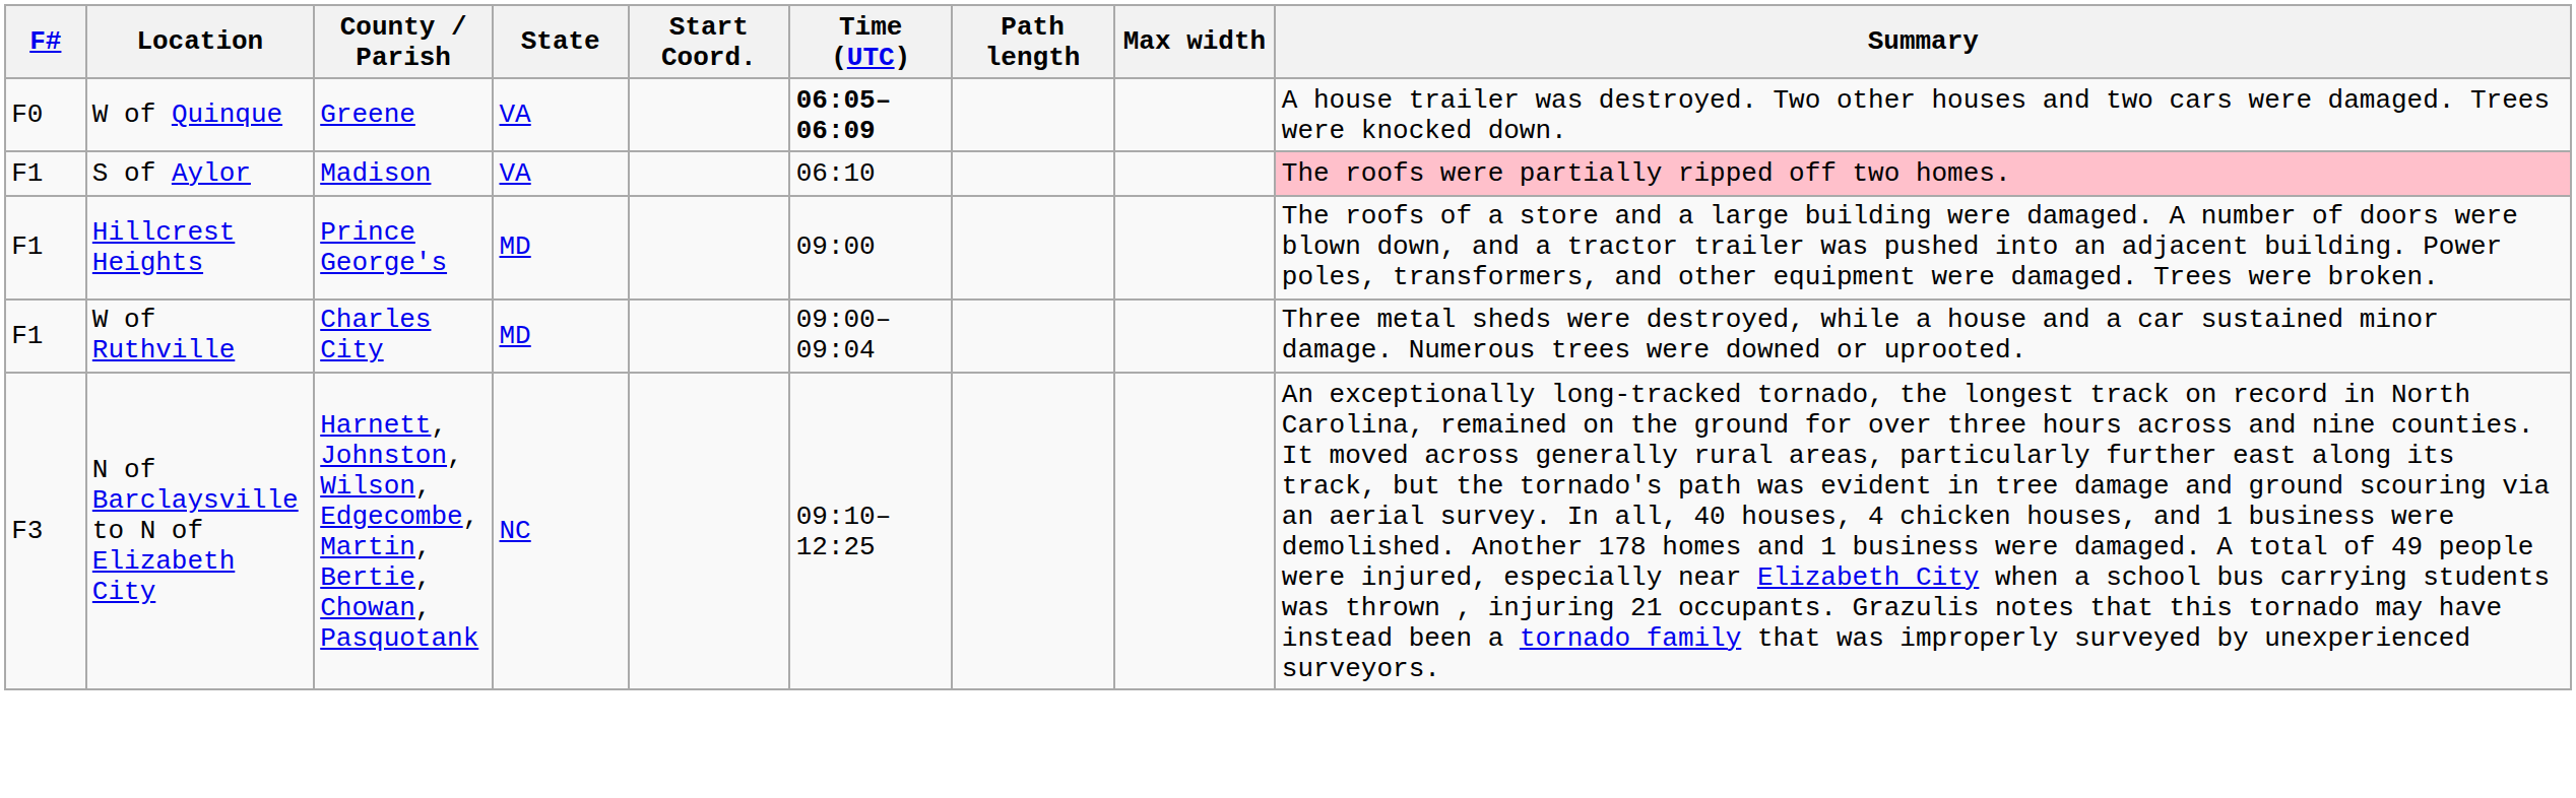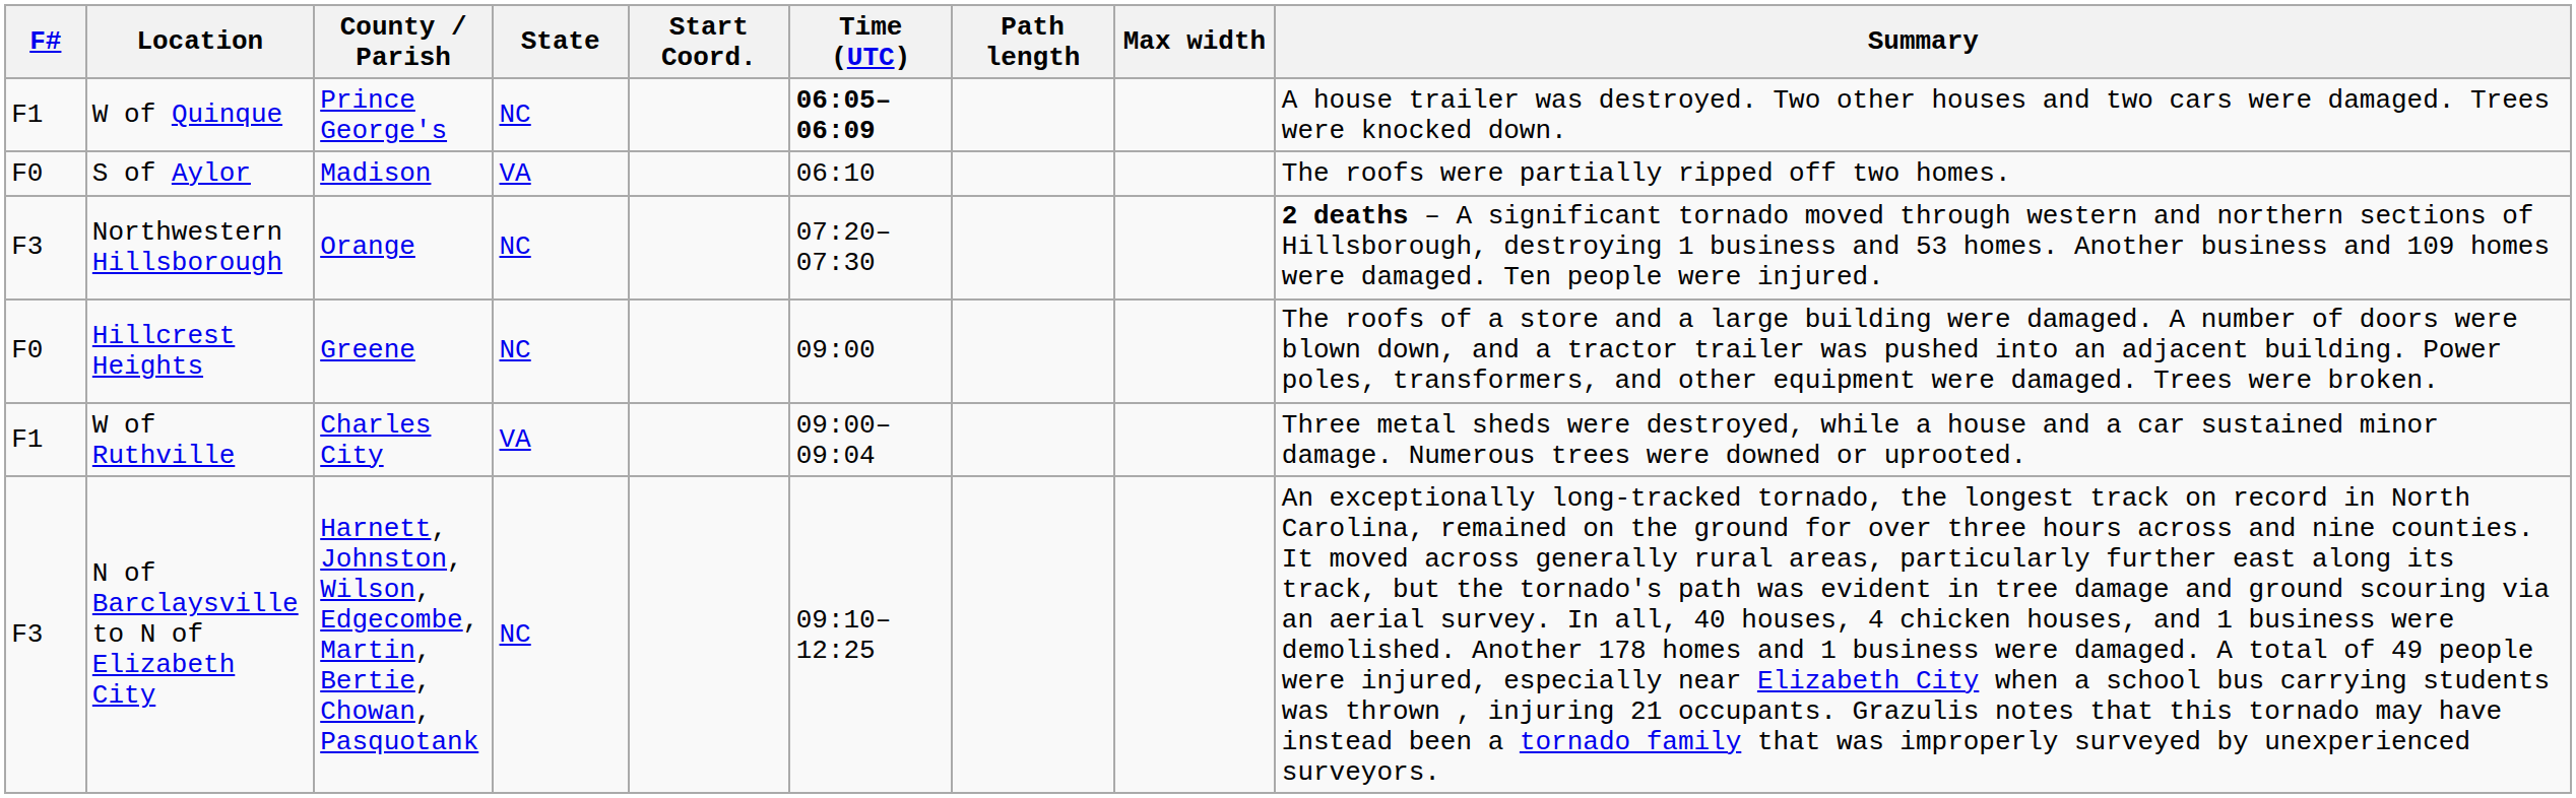W of Quinque | F#: F0 -> F1
W of Quinque | County / Parish: Greene -> Prince George's
W of Quinque | State: VA -> NC
S of Aylor | F#: F1 -> F0
S of Aylor | Summary: pink background -> no background
+ row: F3 | Northwestern Hillsborough | Orange | NC | 07:20–07:30 | 2 deaths – A significant tornado moved through western and northern sections of Hillsborough, destroying 1 business and 53 homes. Another business and 109 homes were damaged. Ten people were injured.
Hillcrest Heights | F#: F1 -> F0
Hillcrest Heights | County / Parish: Prince George's -> Greene
Hillcrest Heights | State: MD -> NC
W of Ruthville | State: MD -> VA
